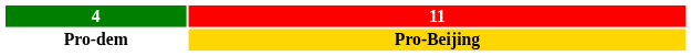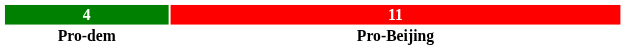Pro-dem | 11: gold background -> no background
